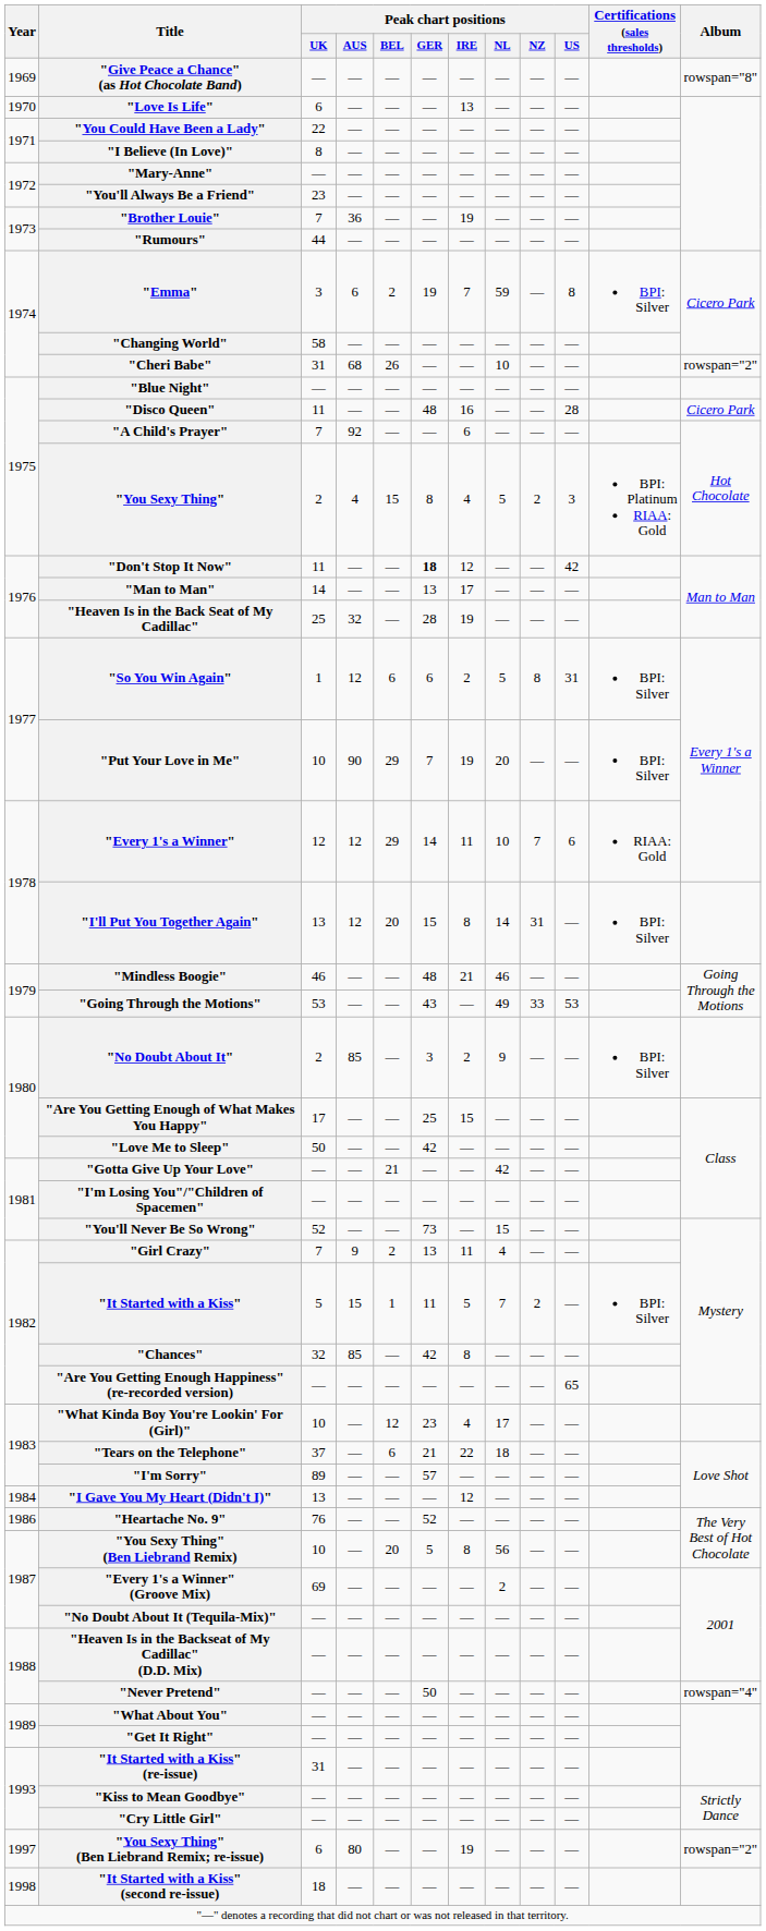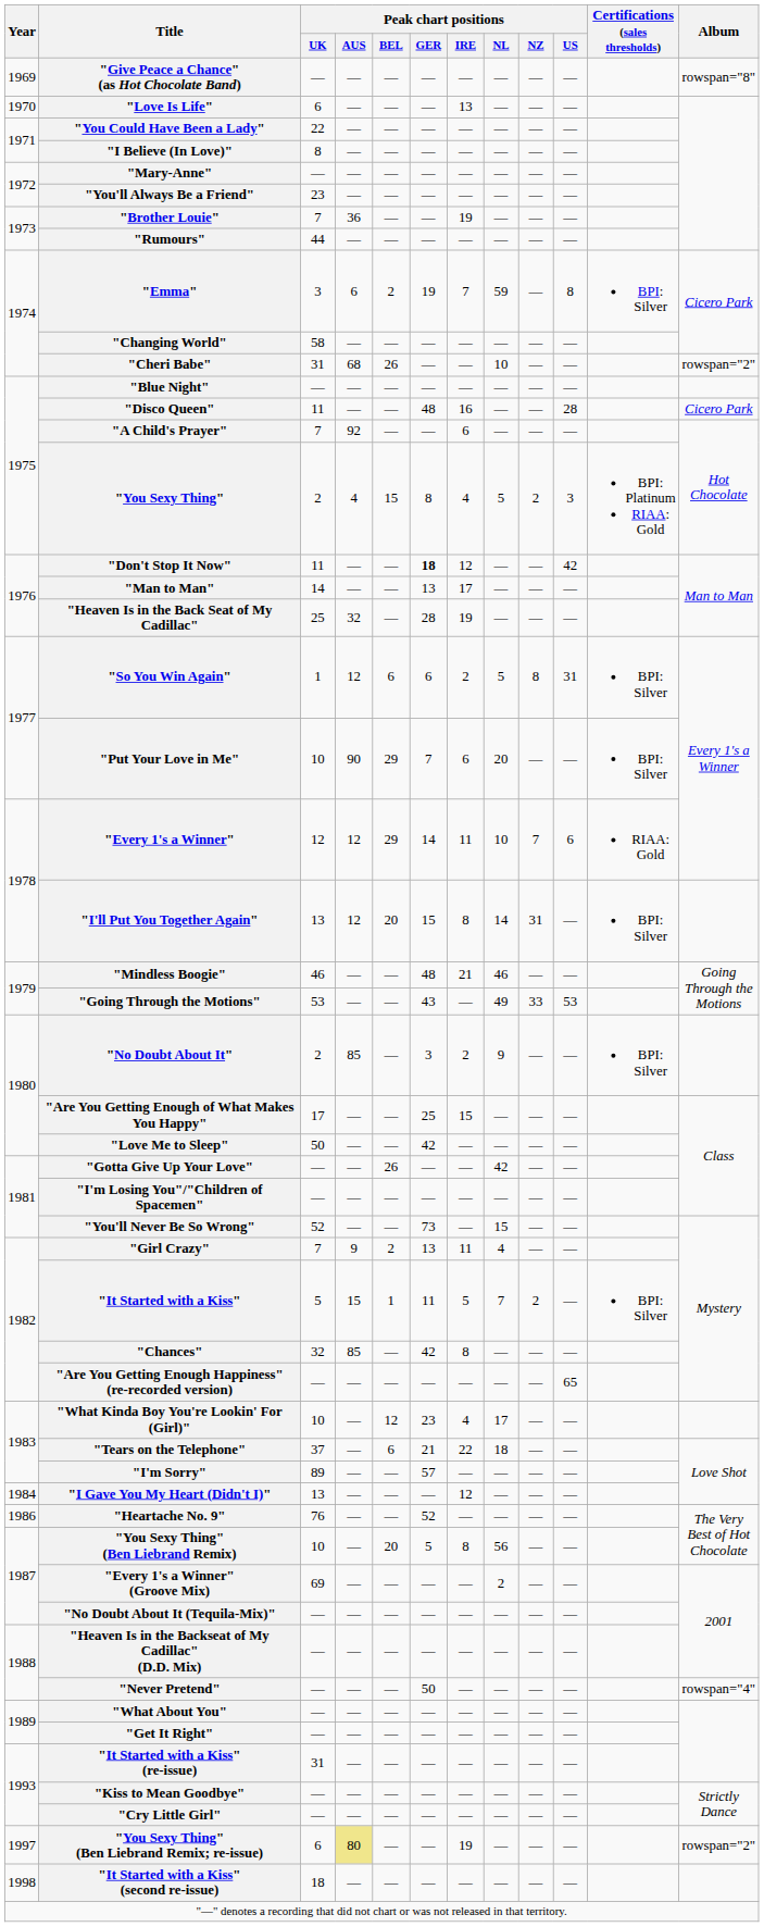"Put Your Love in Me" | Peak chart positions / IRE: 19 -> 6
"Gotta Give Up Your Love" | Peak chart positions / BEL: 21 -> 26
"You Sexy Thing" (Ben Liebrand Remix; re-issue) | Peak chart positions / AUS: no background -> khaki background
